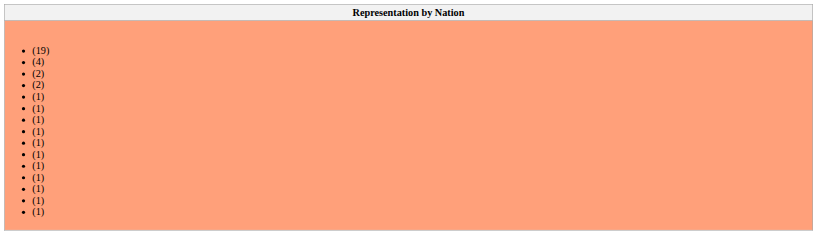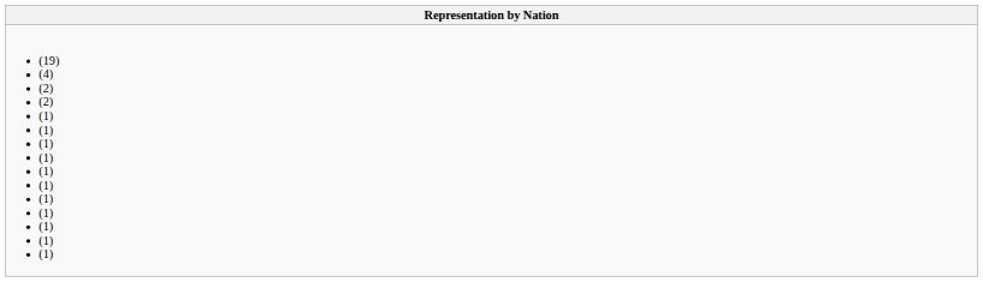row 2 | column 1: lightsalmon background -> no background
